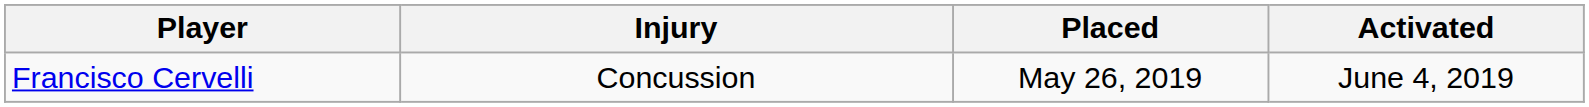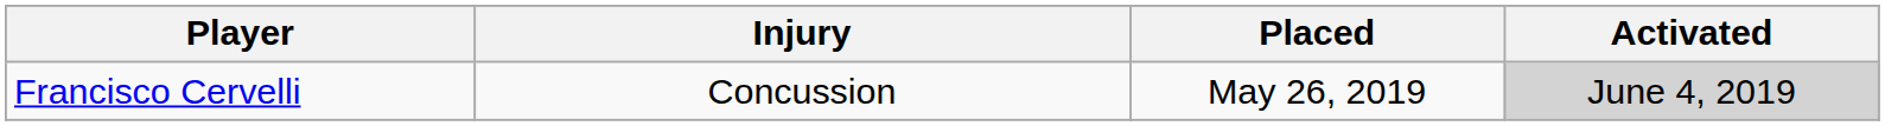Francisco Cervelli | Activated: no background -> lightgrey background
